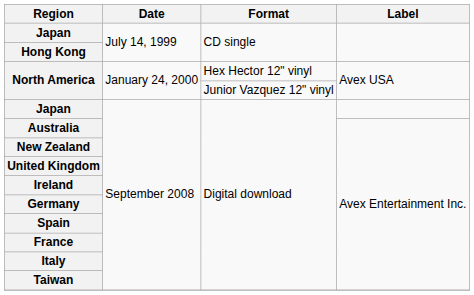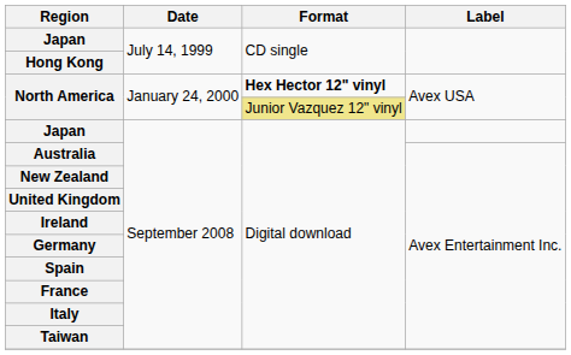Hex Hector 12" vinyl | Format: normal -> bold
Junior Vazquez 12" vinyl | Format: no background -> khaki background
